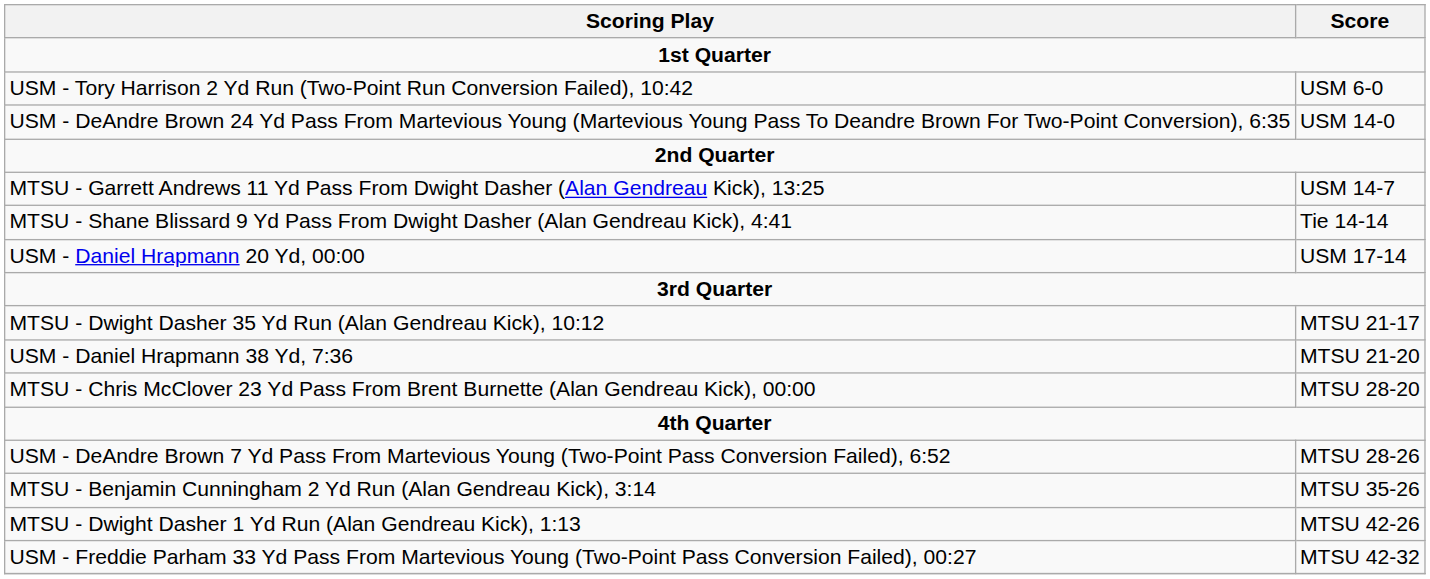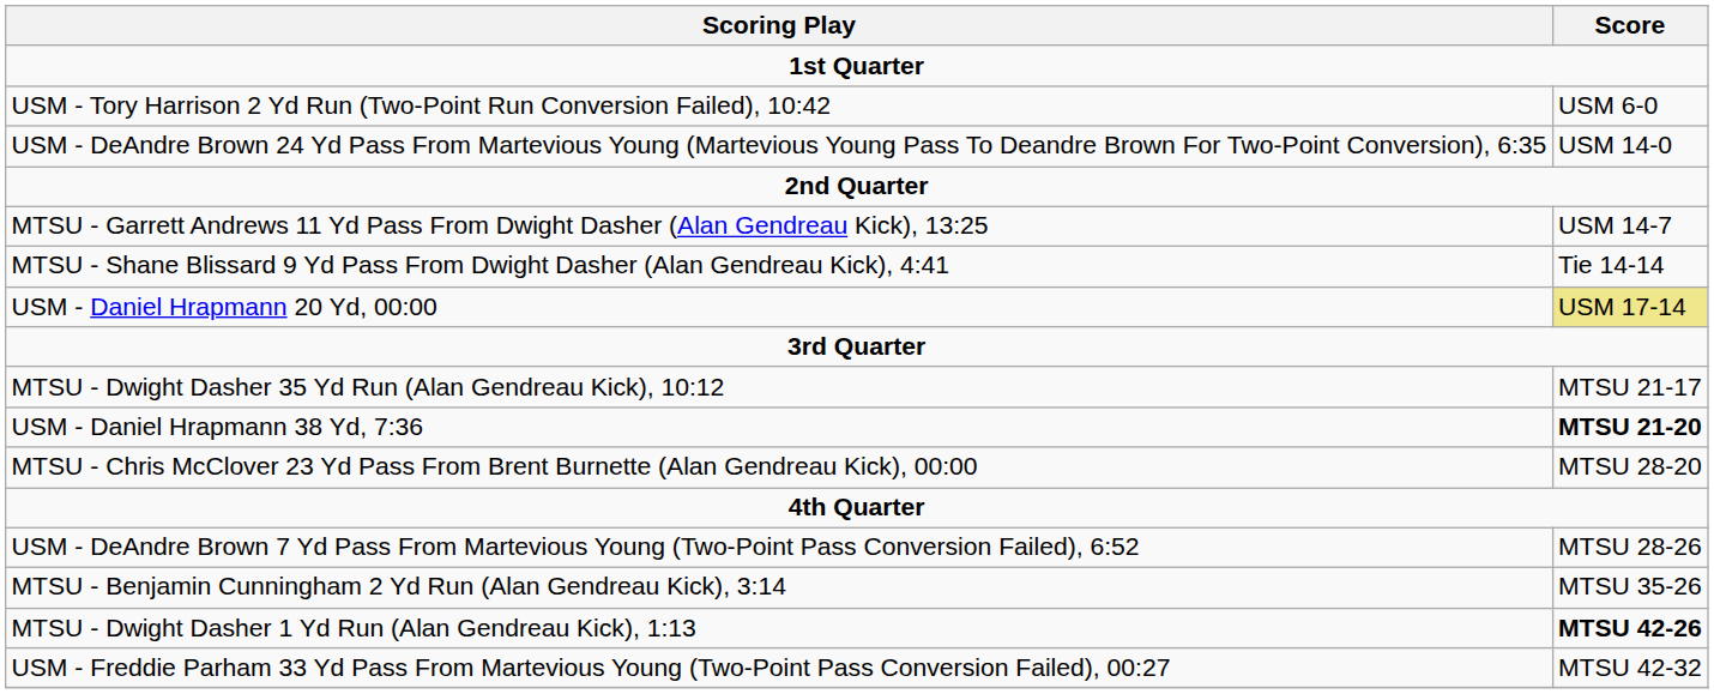USM - Daniel Hrapmann 20 Yd, 00:00 | Score: no background -> khaki background
USM - Daniel Hrapmann 38 Yd, 7:36 | Score: normal -> bold
MTSU - Dwight Dasher 1 Yd Run (Alan Gendreau Kick), 1:13 | Score: normal -> bold
